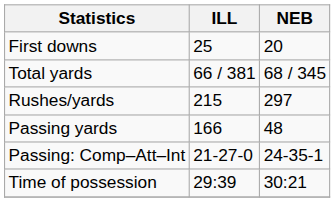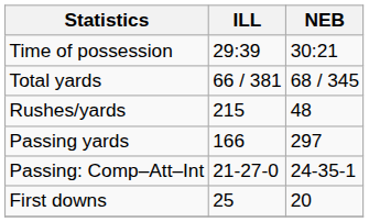rows swapped: First downs <-> Time of possession
Rushes/yards | NEB: 297 -> 48
Passing yards | NEB: 48 -> 297
